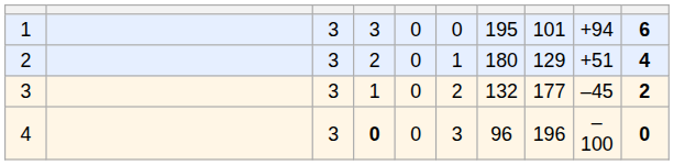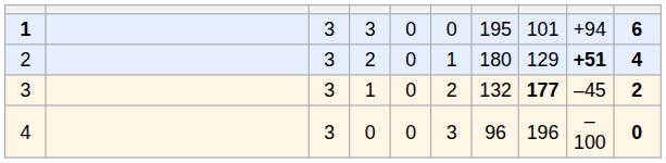row 2 | column 1: normal -> bold
row 3 | column 9: normal -> bold
row 4 | column 8: normal -> bold
row 5 | column 4: bold -> normal
